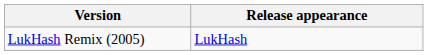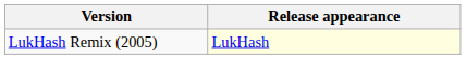LukHash Remix (2005) | Release appearance: no background -> lightyellow background
